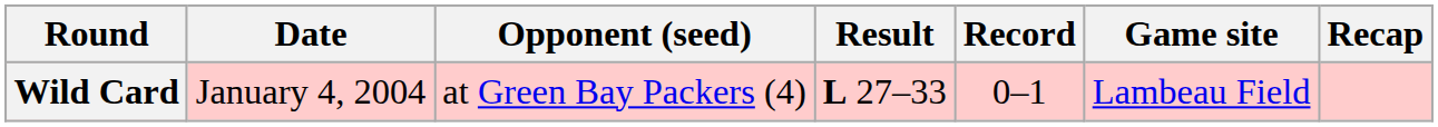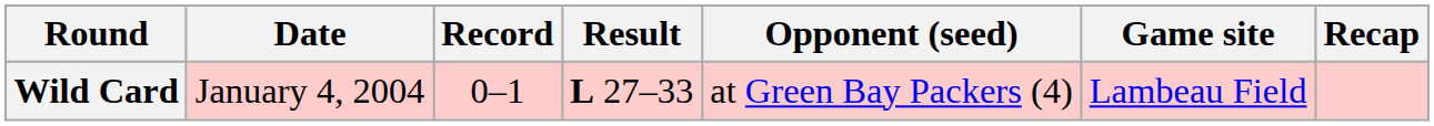columns swapped: Opponent (seed) <-> Record
